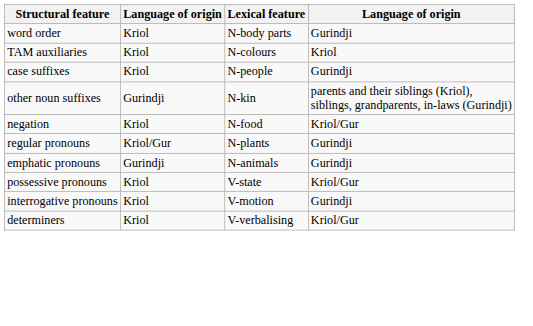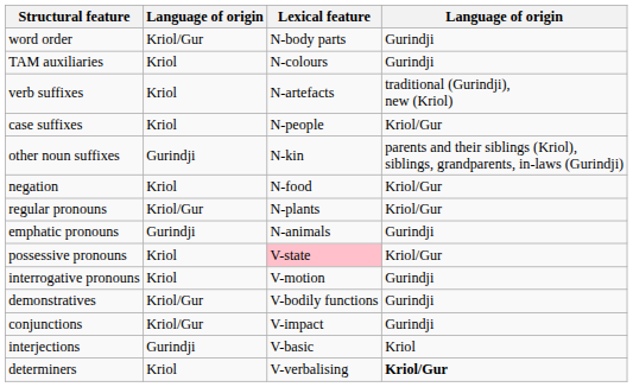word order | column 2: Kriol -> Kriol/Gur
TAM auxiliaries | column 4: Kriol -> Gurindji
+ row: verb suffixes | Kriol | N-artefacts | traditional (Gurindji), new (Kriol)
case suffixes | column 4: Gurindji -> Kriol/Gur
regular pronouns | column 4: Gurindji -> Kriol/Gur
possessive pronouns | Lexical feature: no background -> pink background
+ row: demonstratives | Kriol/Gur | V-bodily functions | Gurindji
+ row: conjunctions | Kriol/Gur | V-impact | Gurindji
+ row: interjections | Gurindji | V-basic | Kriol
determiners | column 4: normal -> bold
